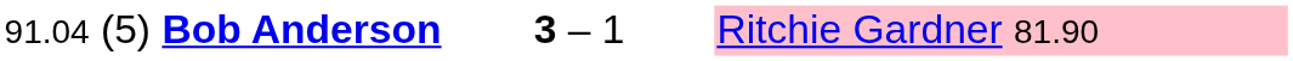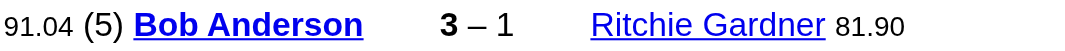91.04 (5) Bob Anderson | column 3: pink background -> no background
